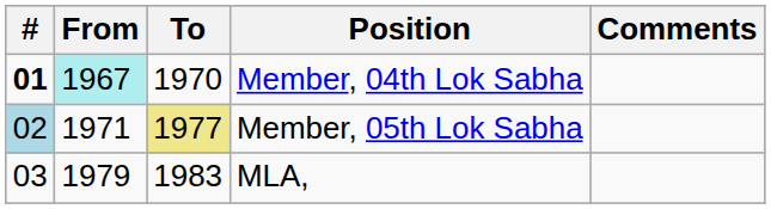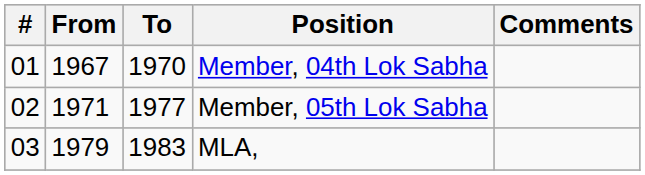Member, 04th Lok Sabha | #: bold -> normal
Member, 04th Lok Sabha | From: paleturquoise background -> no background
Member, 05th Lok Sabha | #: lightblue background -> no background
Member, 05th Lok Sabha | To: khaki background -> no background
